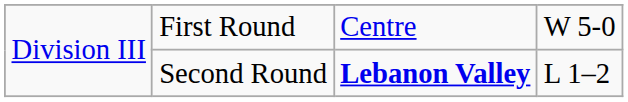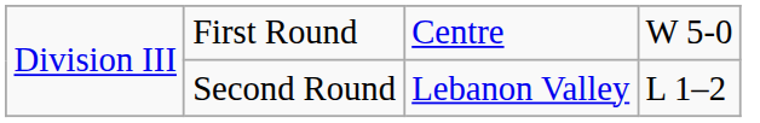Division III / Second Round | column 3: bold -> normal
